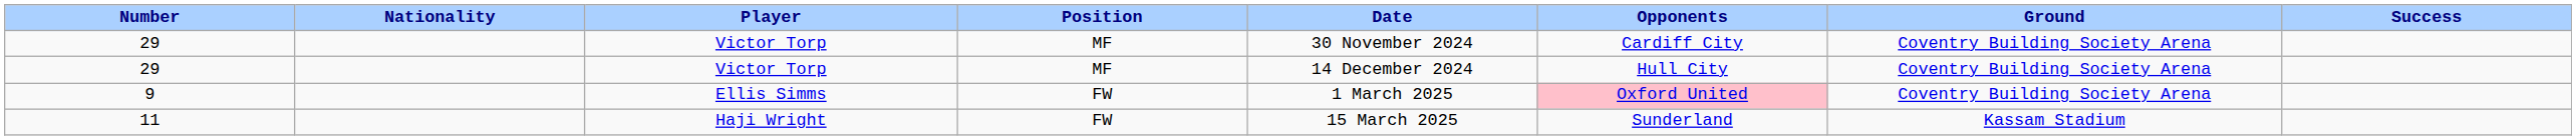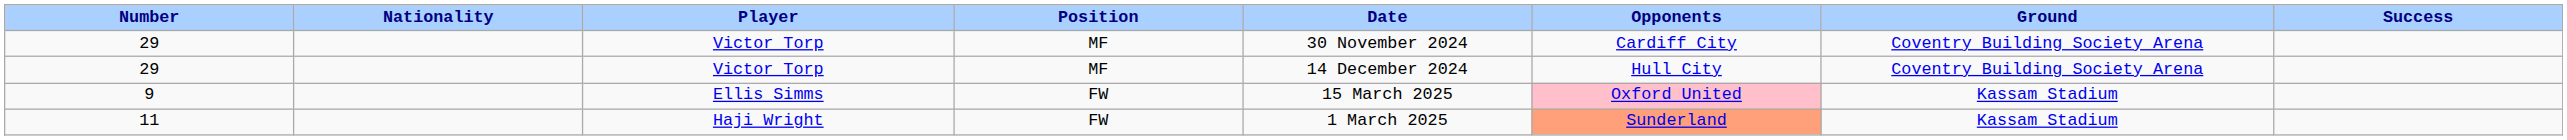9 | Date: 1 March 2025 -> 15 March 2025
9 | Ground: Coventry Building Society Arena -> Kassam Stadium
11 | Date: 15 March 2025 -> 1 March 2025
11 | Opponents: no background -> lightsalmon background
